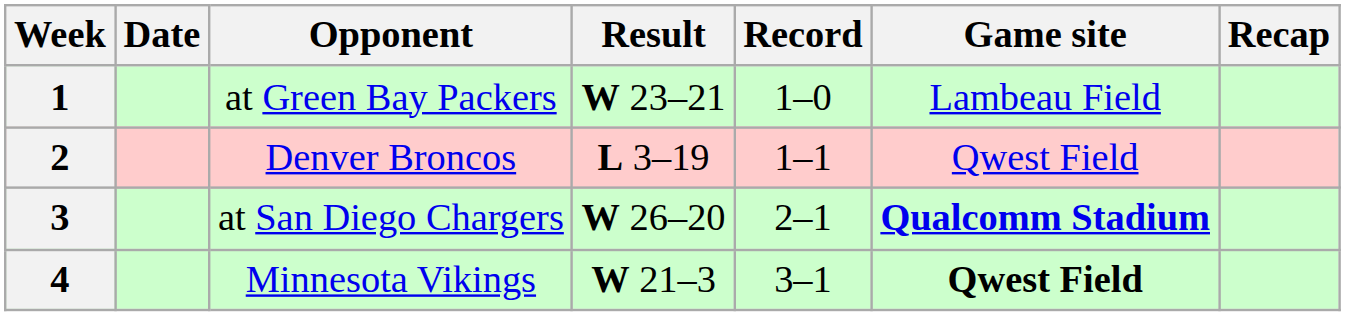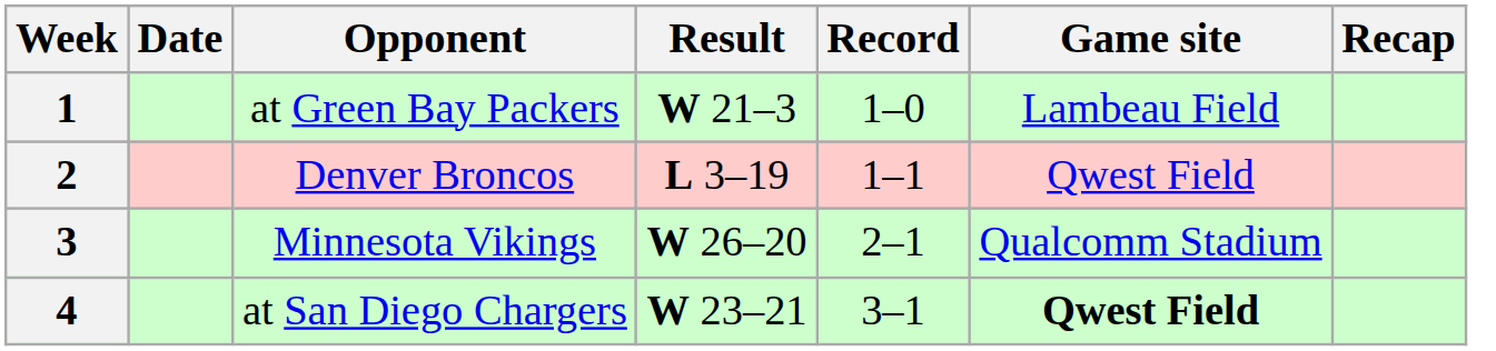1 | Result: W 23–21 -> W 21–3
3 | Opponent: at San Diego Chargers -> Minnesota Vikings
3 | Game site: bold -> normal
4 | Opponent: Minnesota Vikings -> at San Diego Chargers
4 | Result: W 21–3 -> W 23–21
